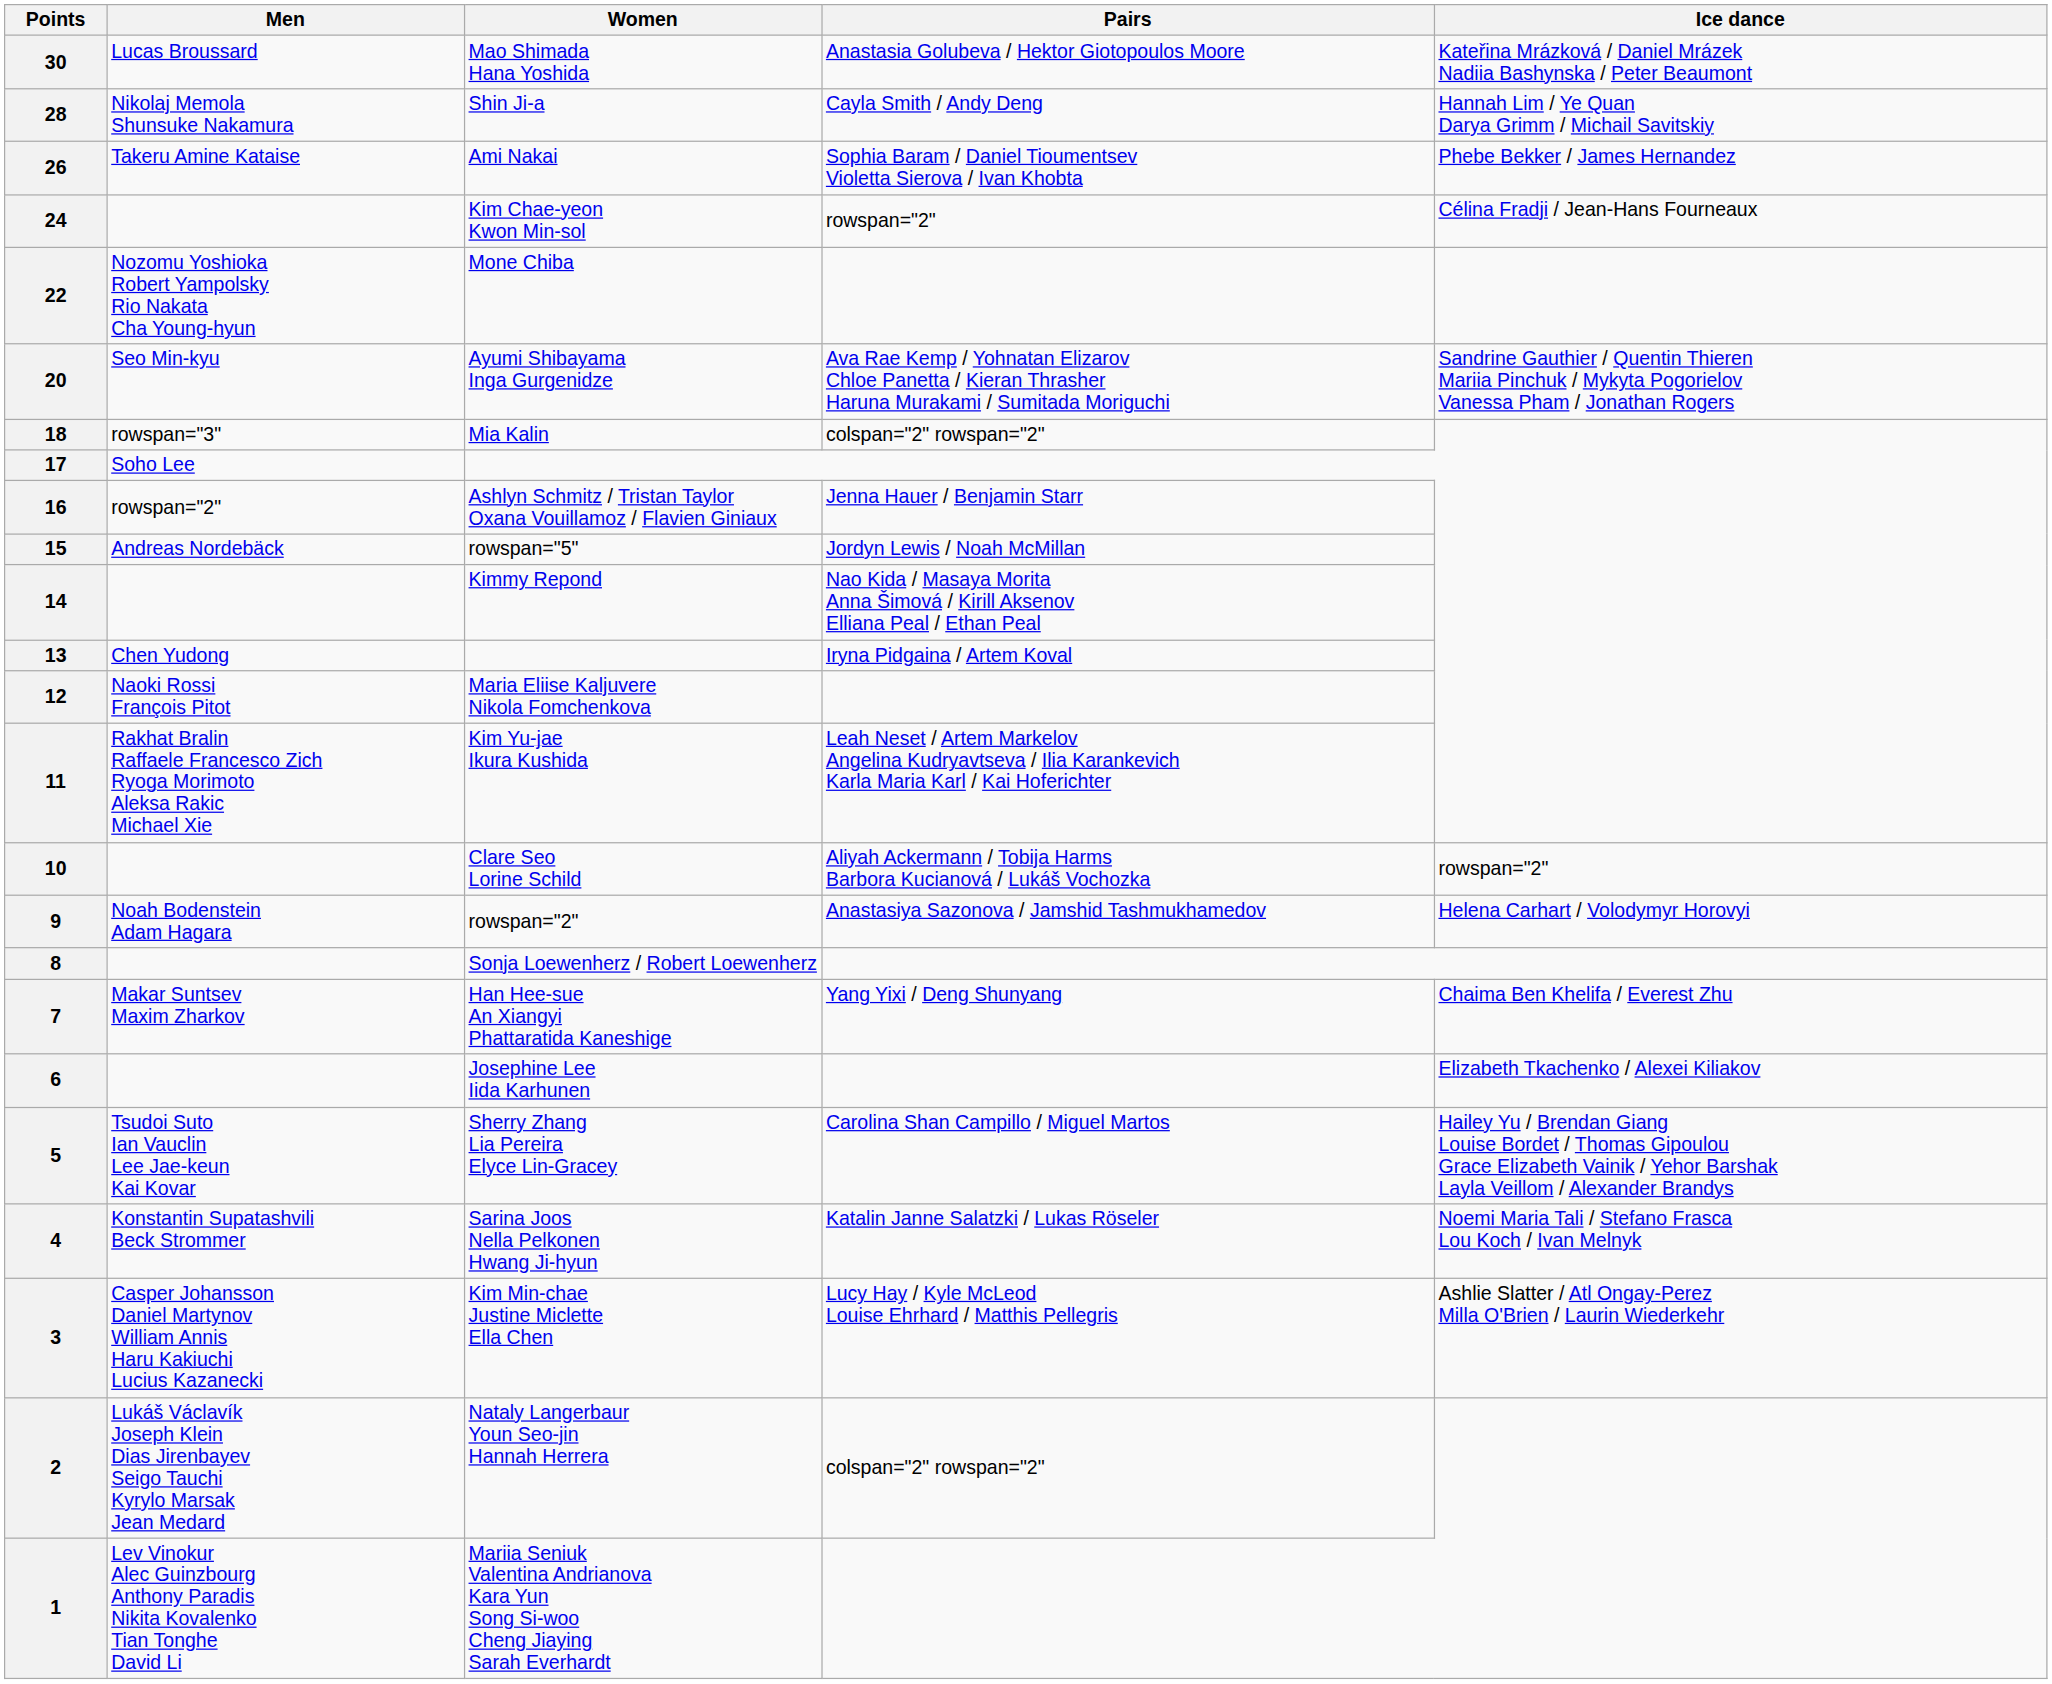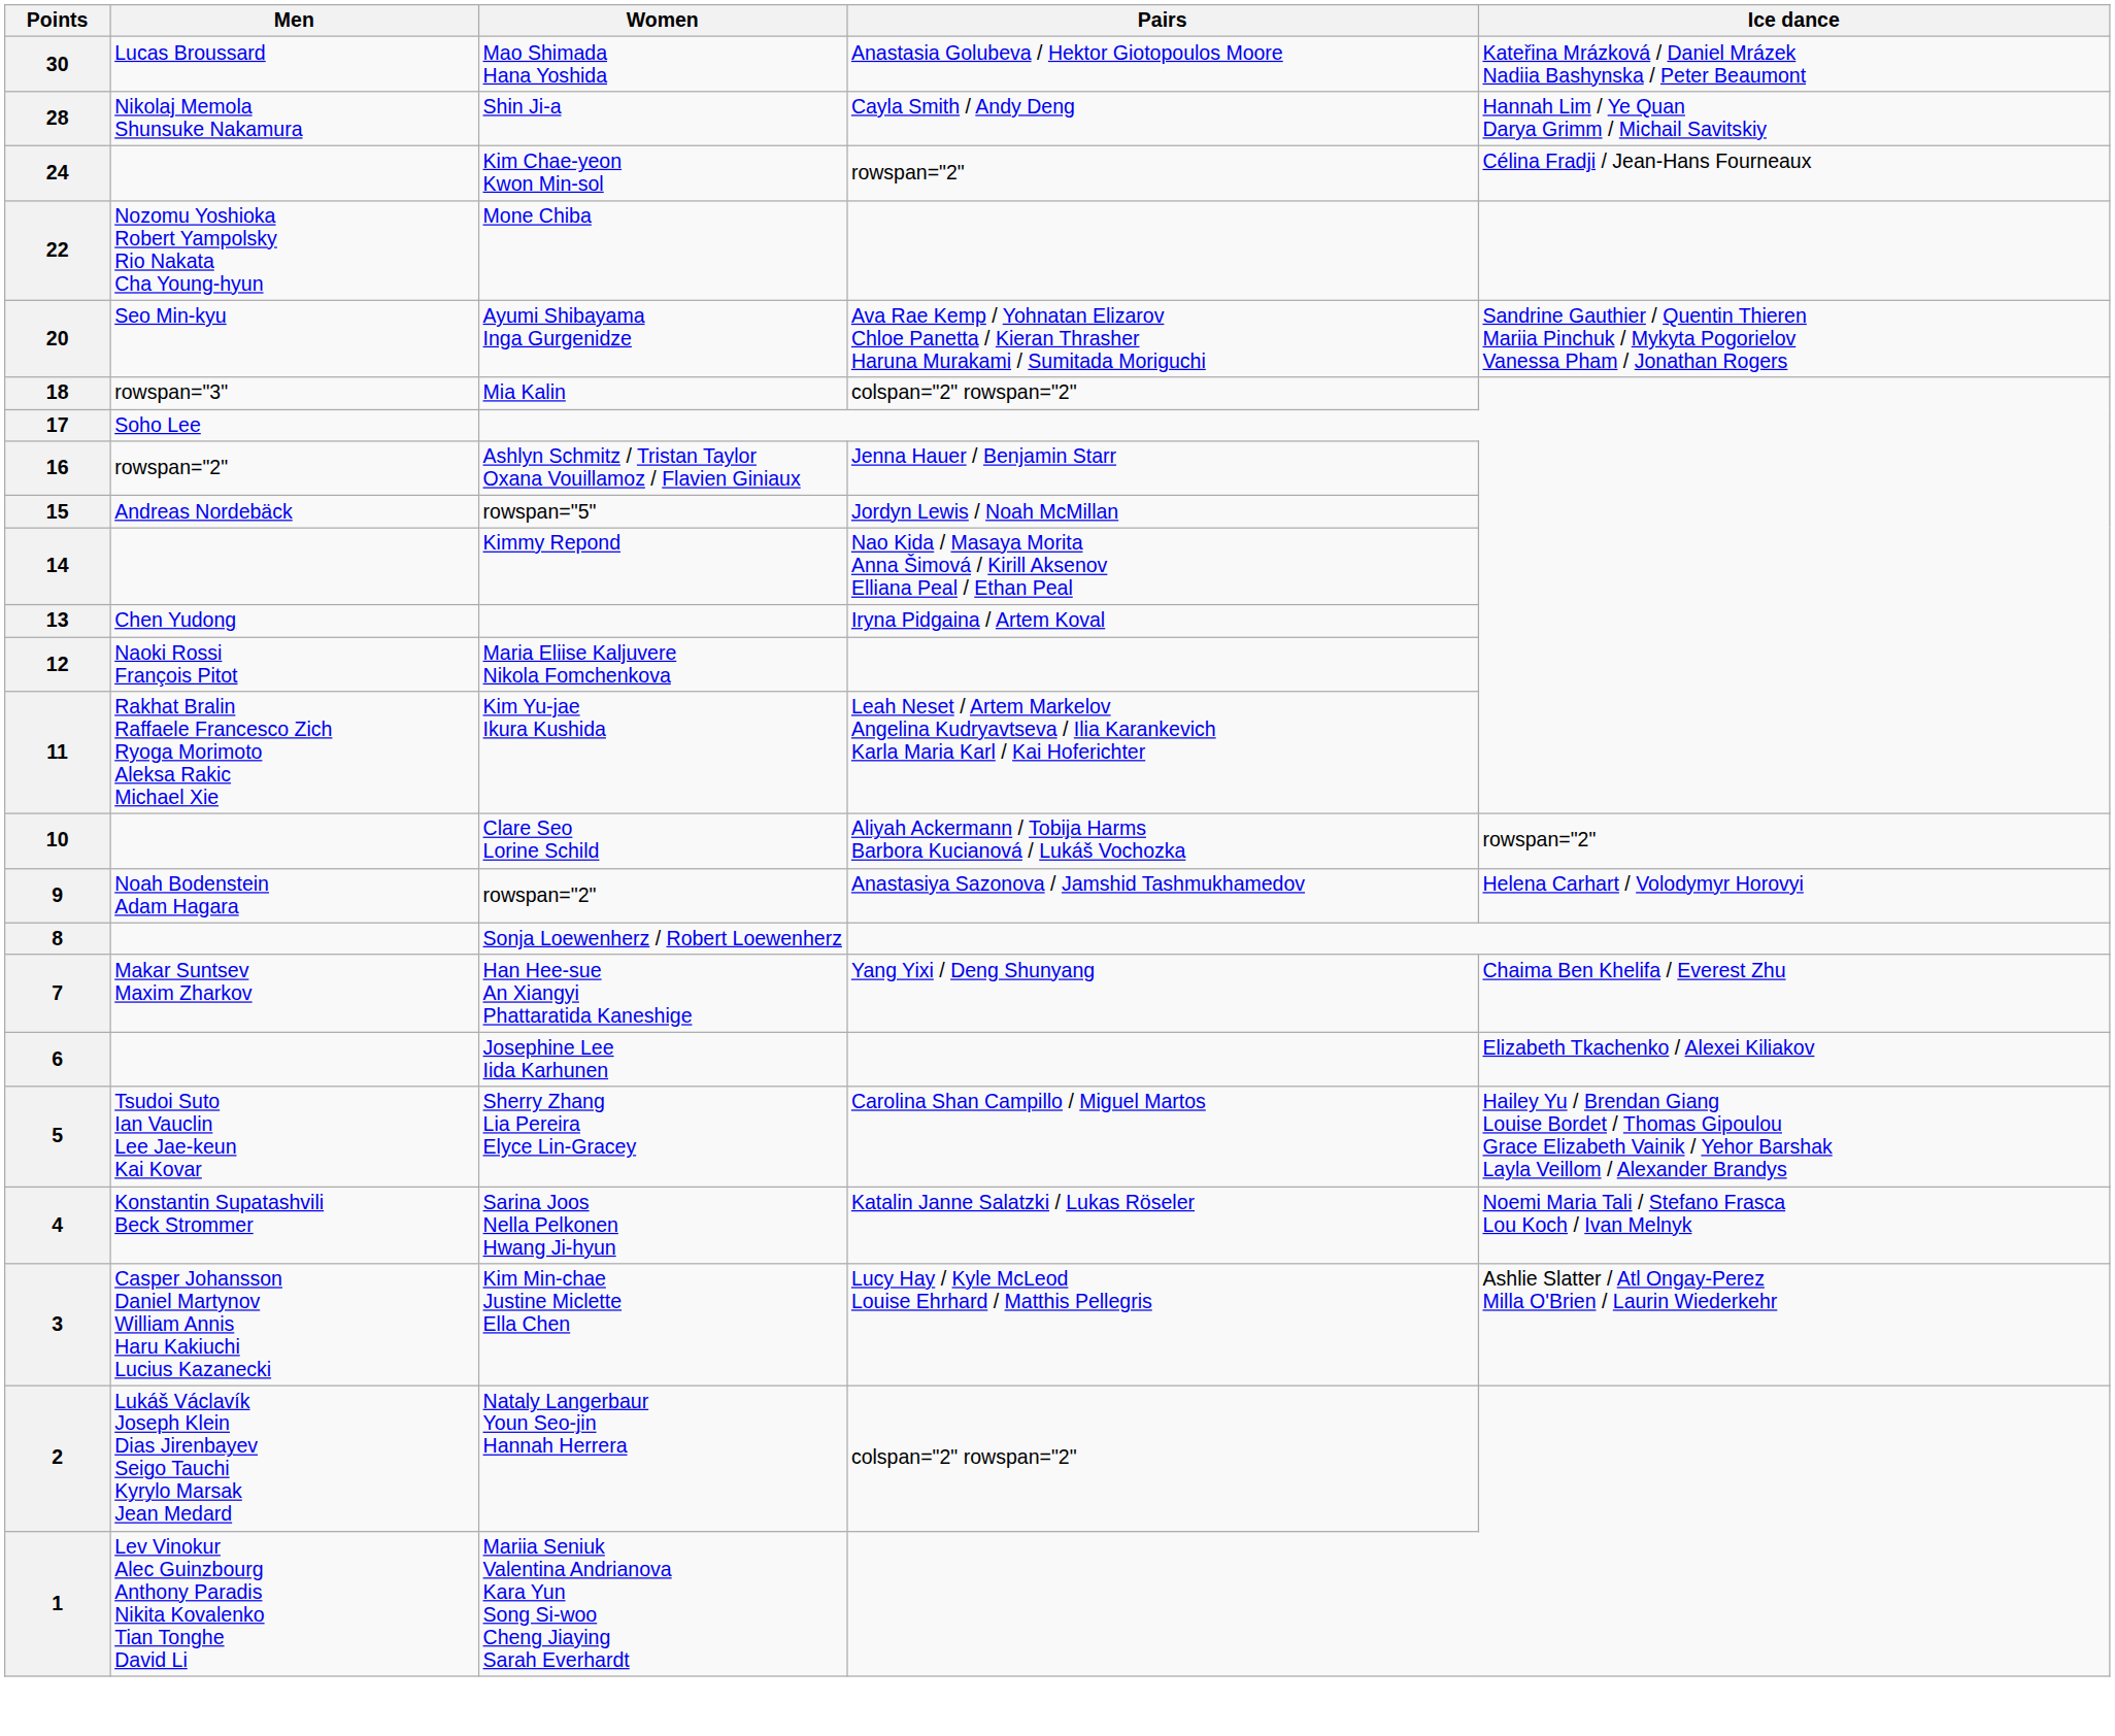- row: 26 | Takeru Amine Kataise | Ami Nakai | Sophia Baram / Daniel Tioumentsev Violetta Sierova / Ivan Khobta | Phebe Bekker / James Hernandez
